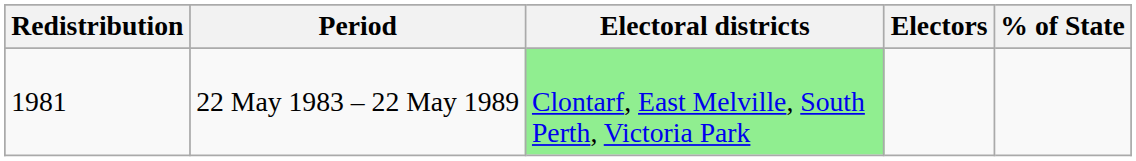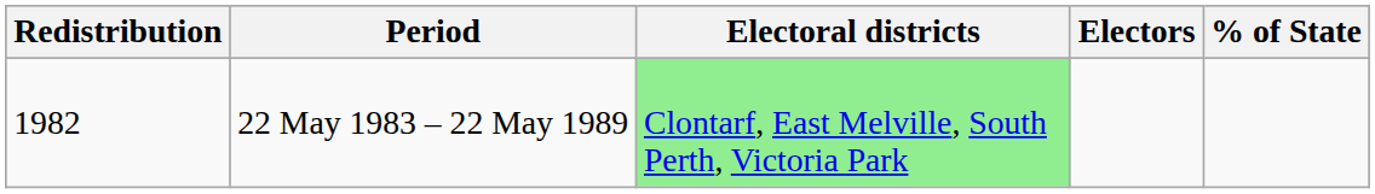22 May 1983 – 22 May 1989 | Redistribution: 1981 -> 1982
